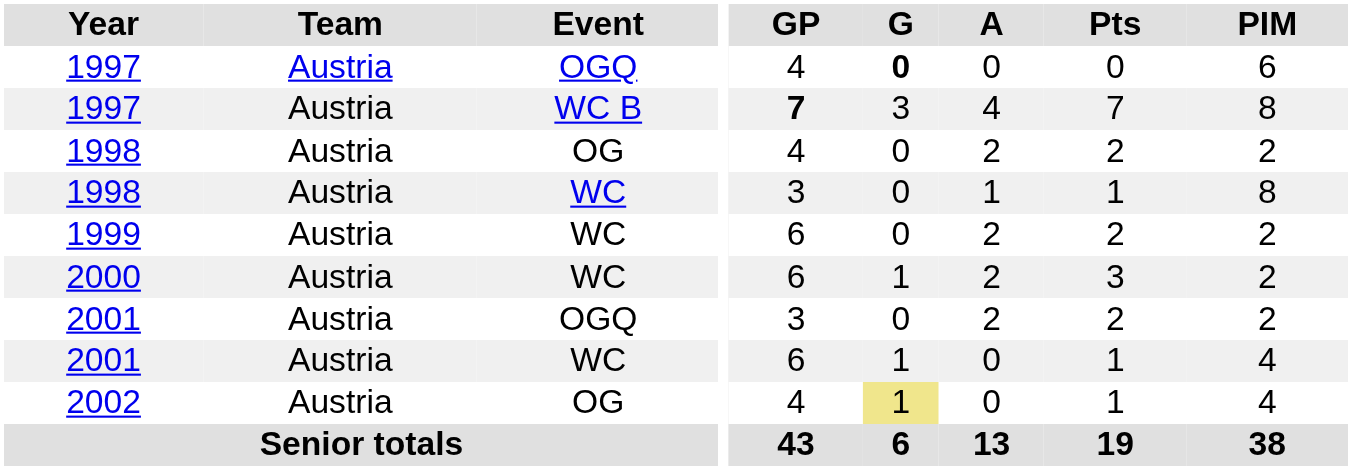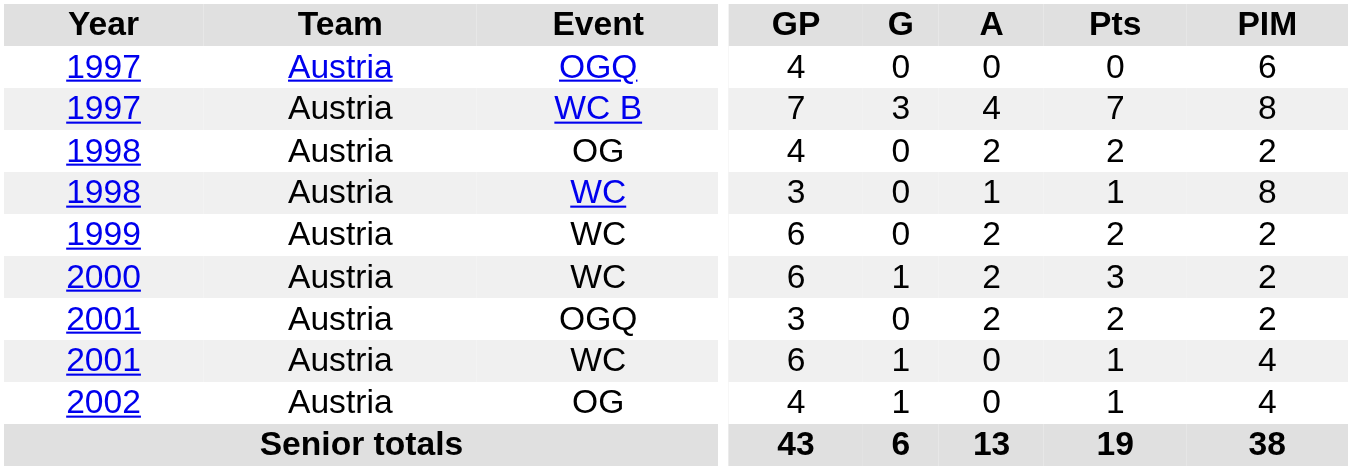1997 / OGQ | G: bold -> normal
1997 / WC B | GP: bold -> normal
2002 | G: khaki background -> no background
